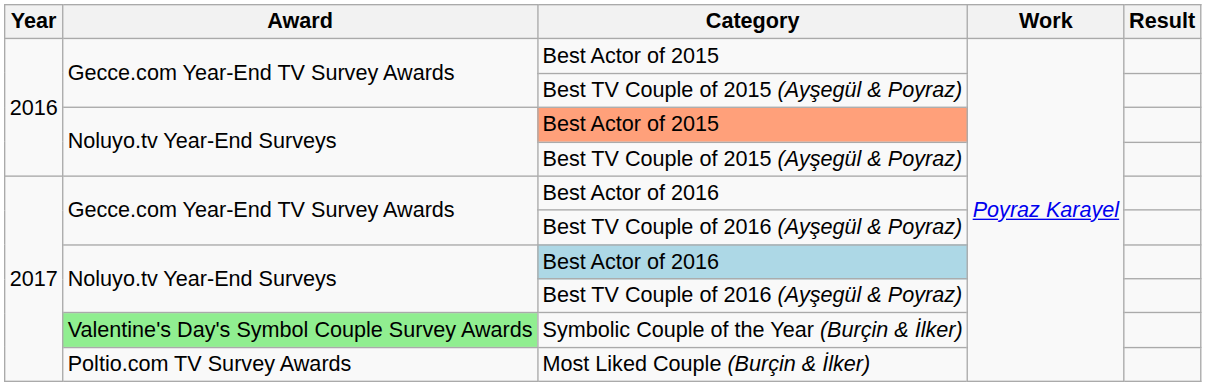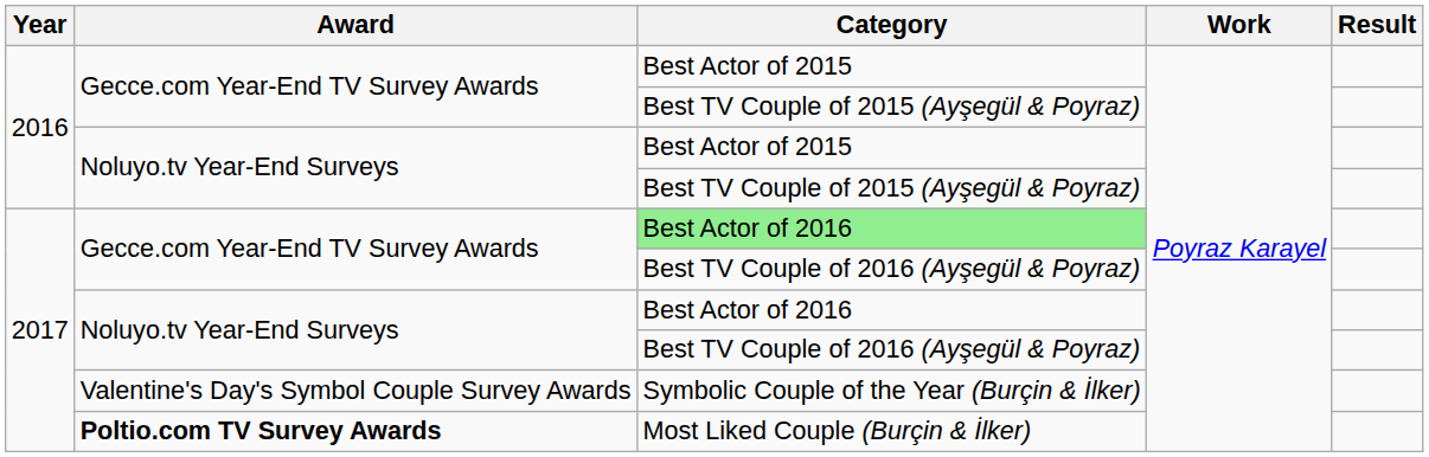Noluyo.tv Year-End Surveys / Best Actor of 2015 | Category: lightsalmon background -> no background
Gecce.com Year-End TV Survey Awards / Best Actor of 2016 | Category: no background -> lightgreen background
Noluyo.tv Year-End Surveys / Best Actor of 2016 | Category: lightblue background -> no background
Symbolic Couple of the Year (Burçin & İlker) | Award: lightgreen background -> no background
Most Liked Couple (Burçin & İlker) | Award: normal -> bold
